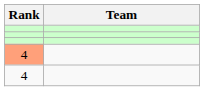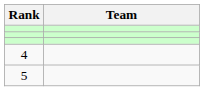row 5 | Rank: lightsalmon background -> no background
row 6 | Rank: 4 -> 5
